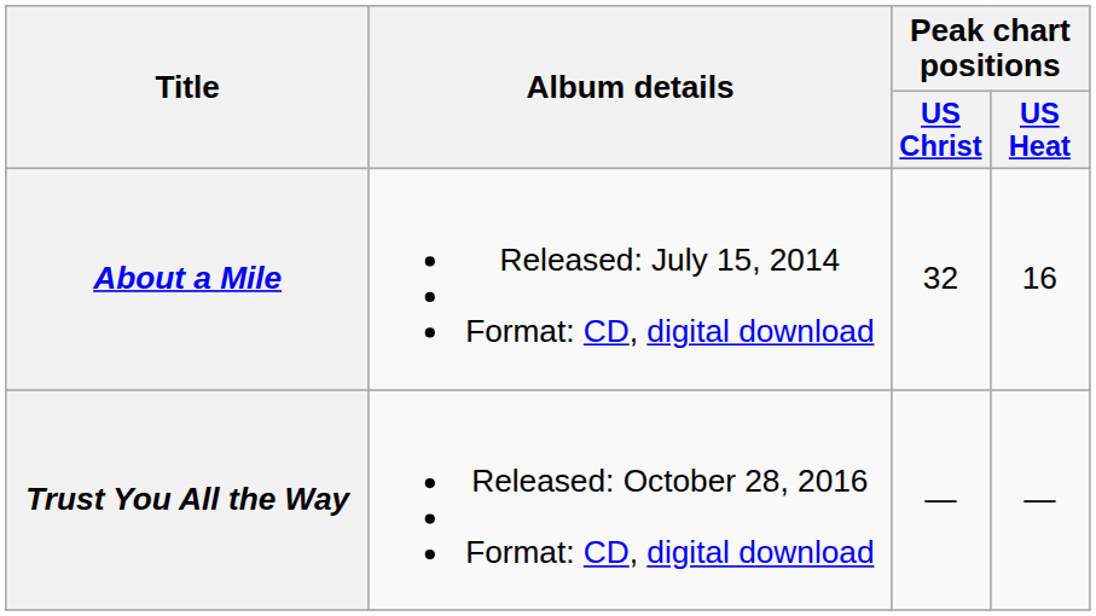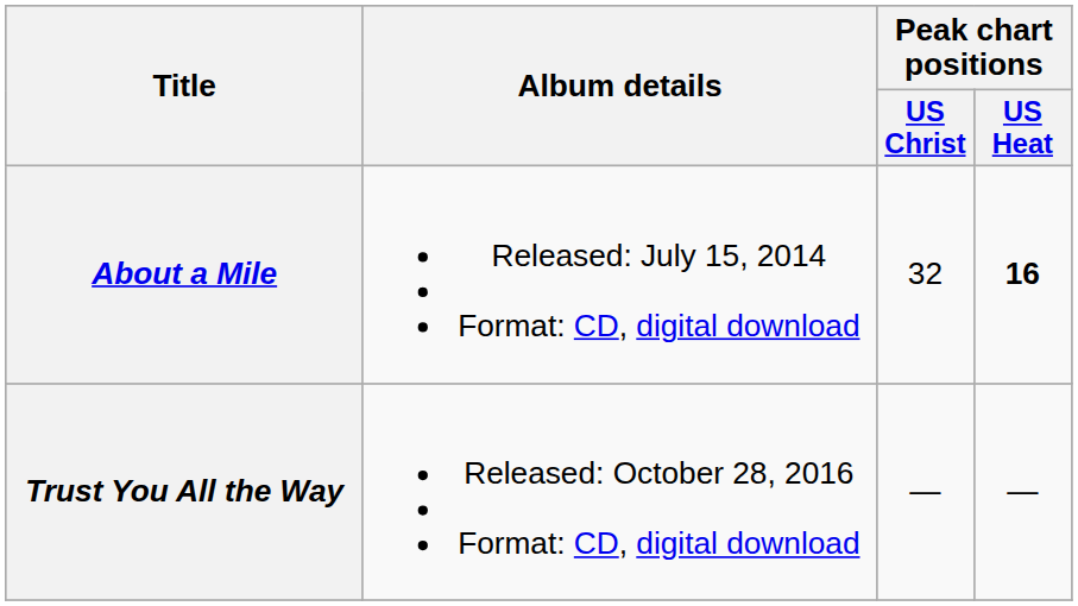About a Mile | Peak chart positions / US Heat: normal -> bold
